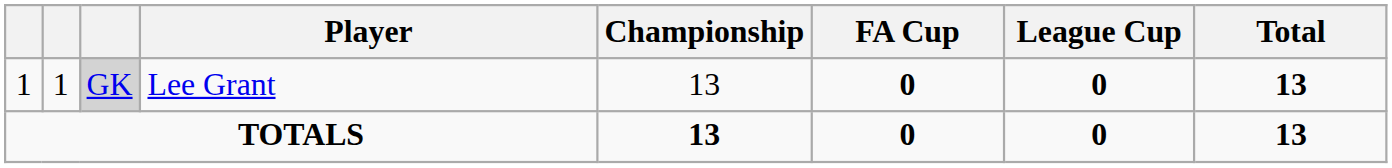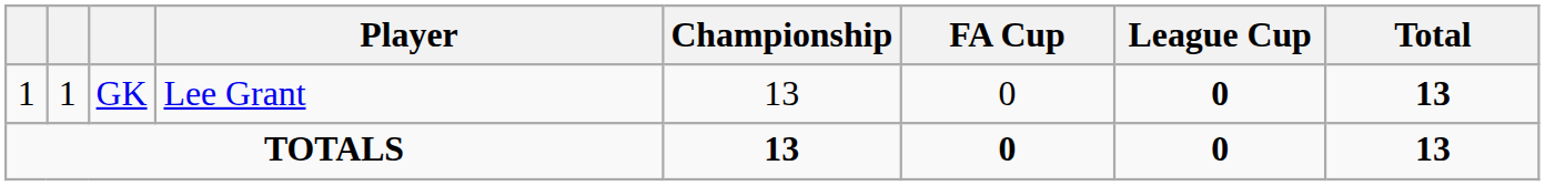row 2 | column 3: lightgrey background -> no background
row 2 | FA Cup: bold -> normal
